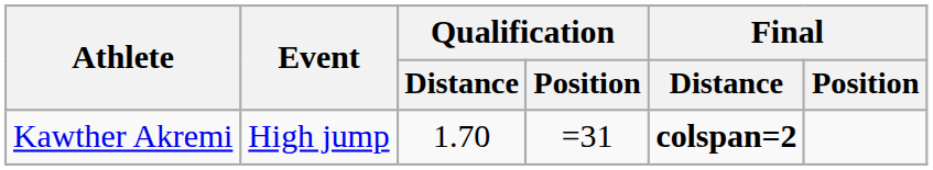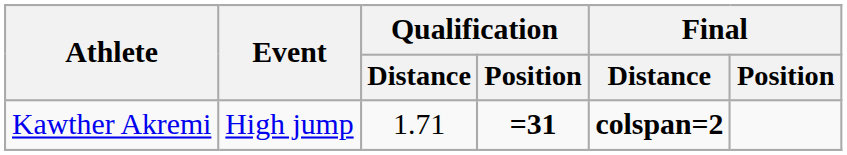Kawther Akremi | Qualification / Distance: 1.70 -> 1.71
Kawther Akremi | Qualification / Position: normal -> bold
